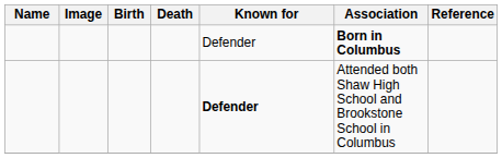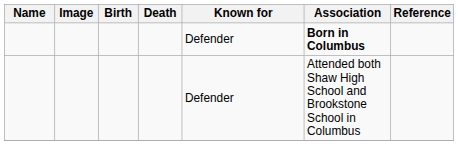row 3 | Known for: bold -> normal
